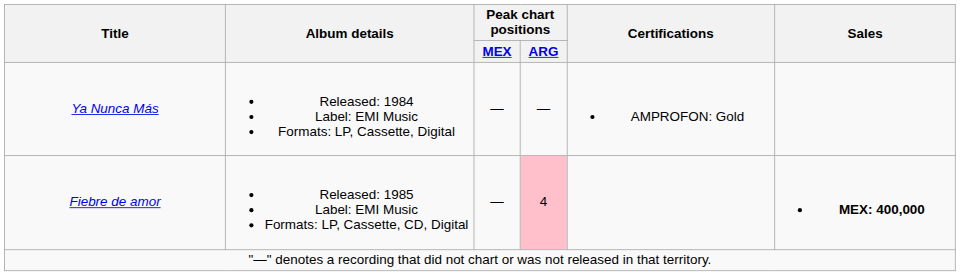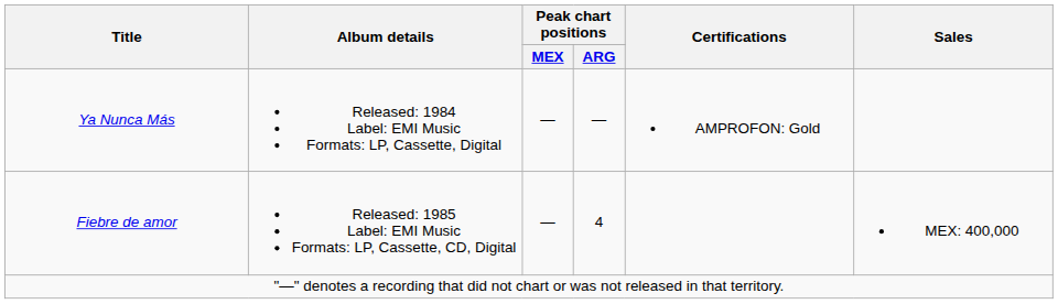Fiebre de amor | Peak chart positions / ARG: pink background -> no background
Fiebre de amor | Sales: bold -> normal
